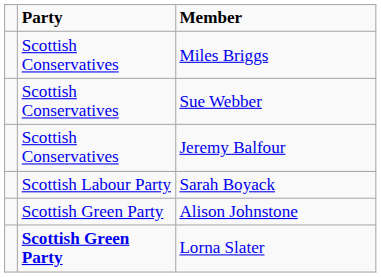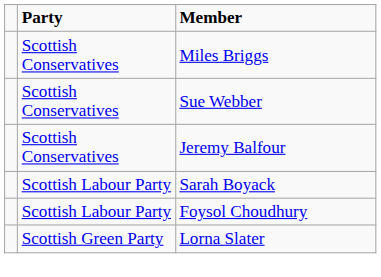+ row: Scottish Labour Party | Foysol Choudhury
- row: Scottish Green Party | Alison Johnstone
Lorna Slater | Party: bold -> normal
